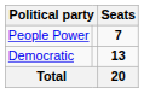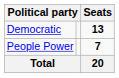rows swapped: Democratic <-> People Power
